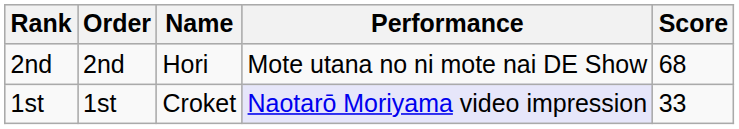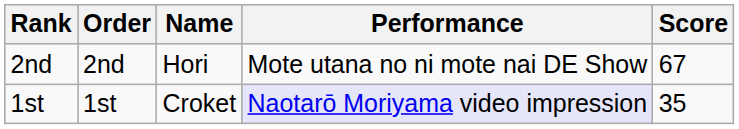row 2 | Score: 68 -> 67
row 3 | Score: 33 -> 35
